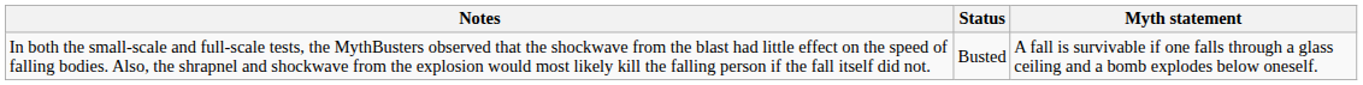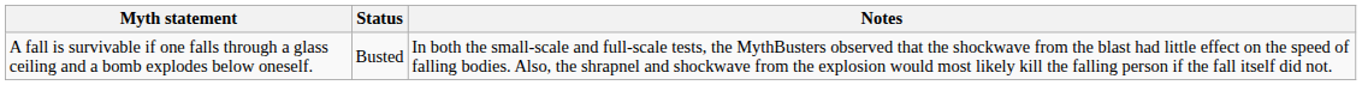columns swapped: Myth statement <-> Notes
